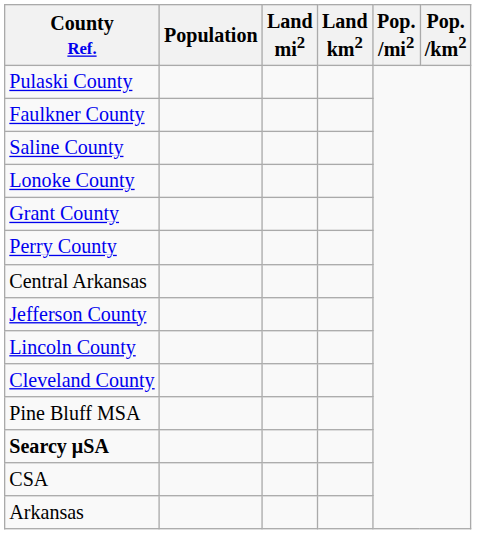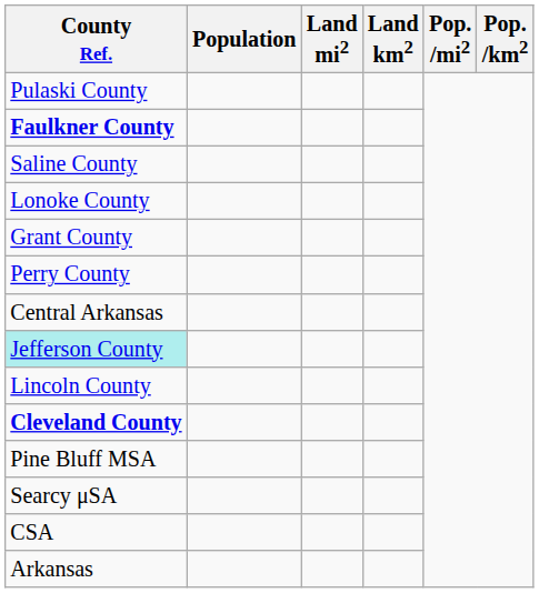Faulkner County | County Ref.: normal -> bold
Jefferson County | County Ref.: no background -> paleturquoise background
Cleveland County | County Ref.: normal -> bold
Searcy μSA | County Ref.: bold -> normal
